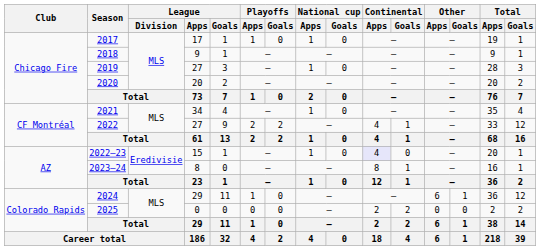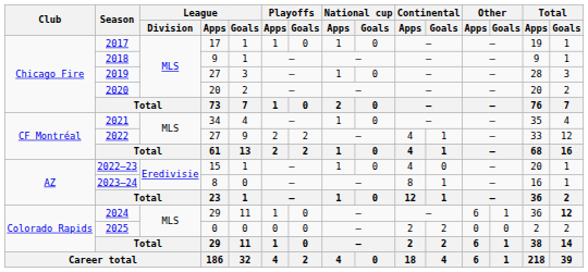2022–23 | Continental / Apps: lavender background -> no background
2024 | Total / Goals: normal -> bold
